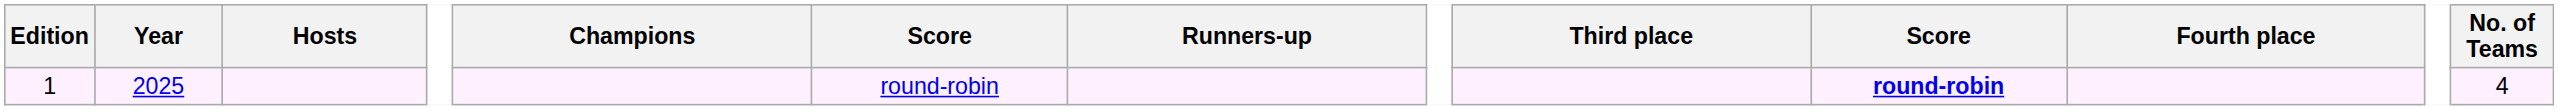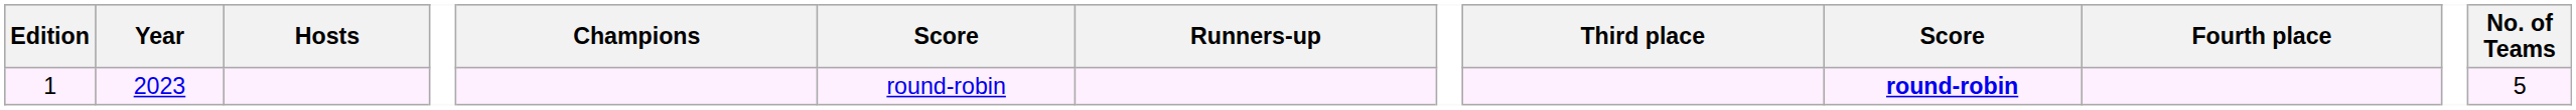1 | Year: 2025 -> 2023
1 | No. of Teams: 4 -> 5
